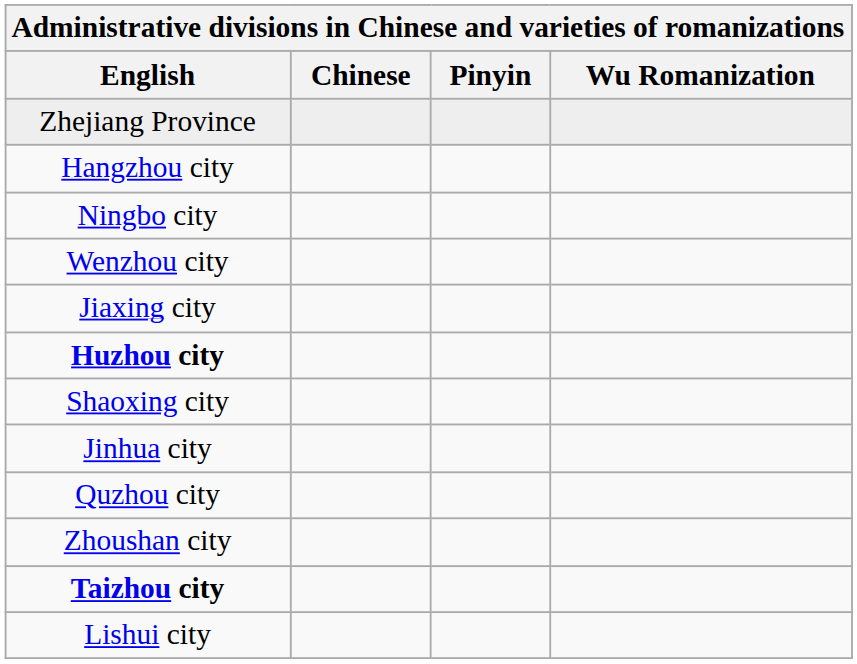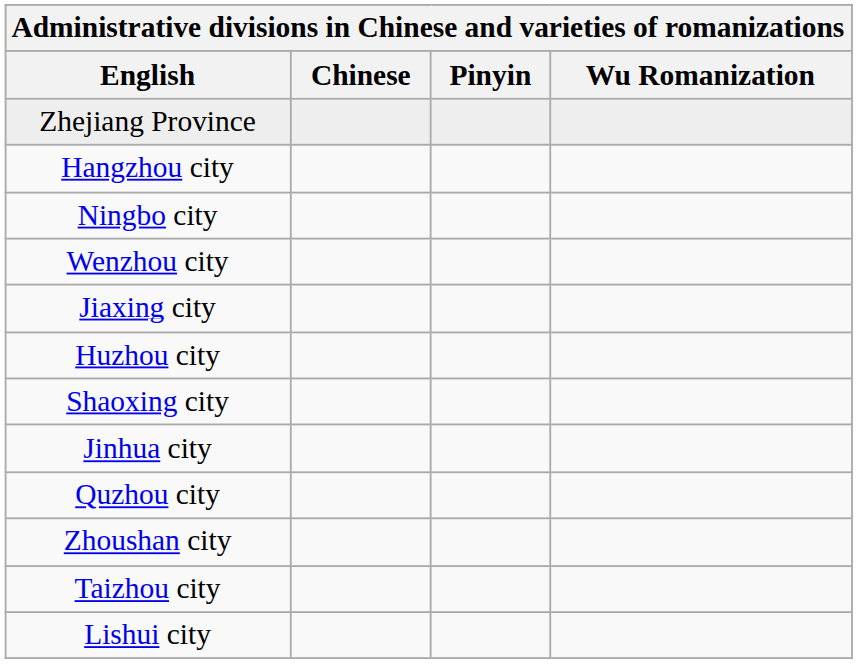Huzhou city | English: bold -> normal
Taizhou city | English: bold -> normal
